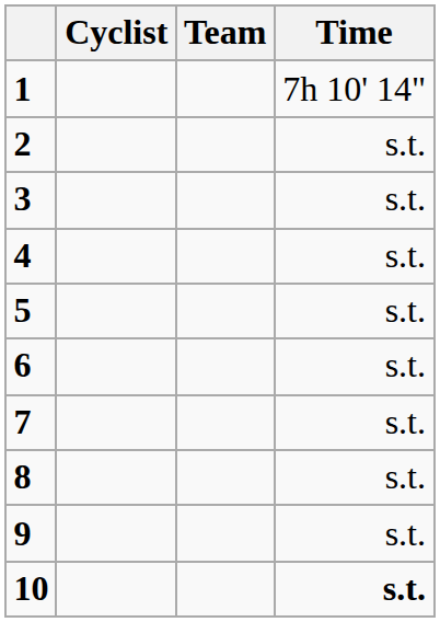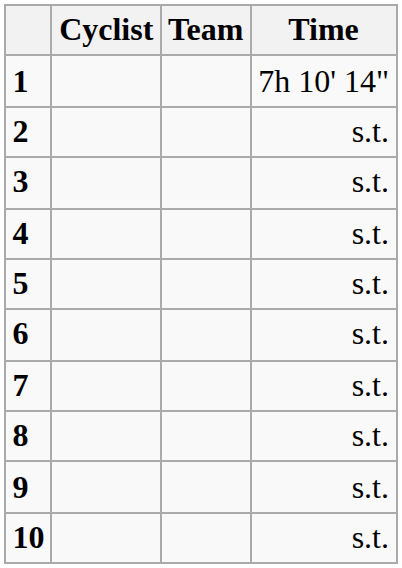10 | Time: bold -> normal
